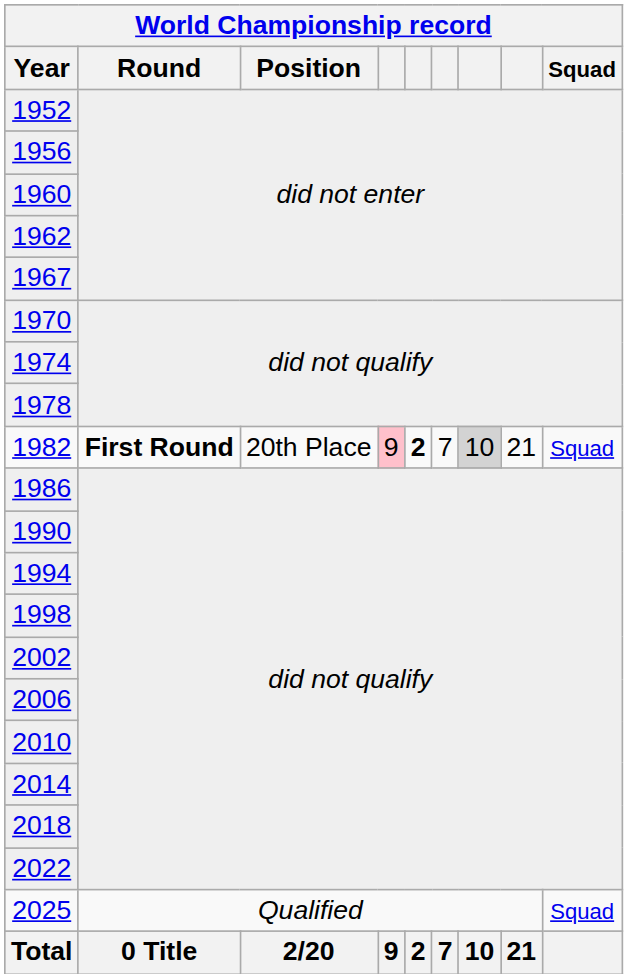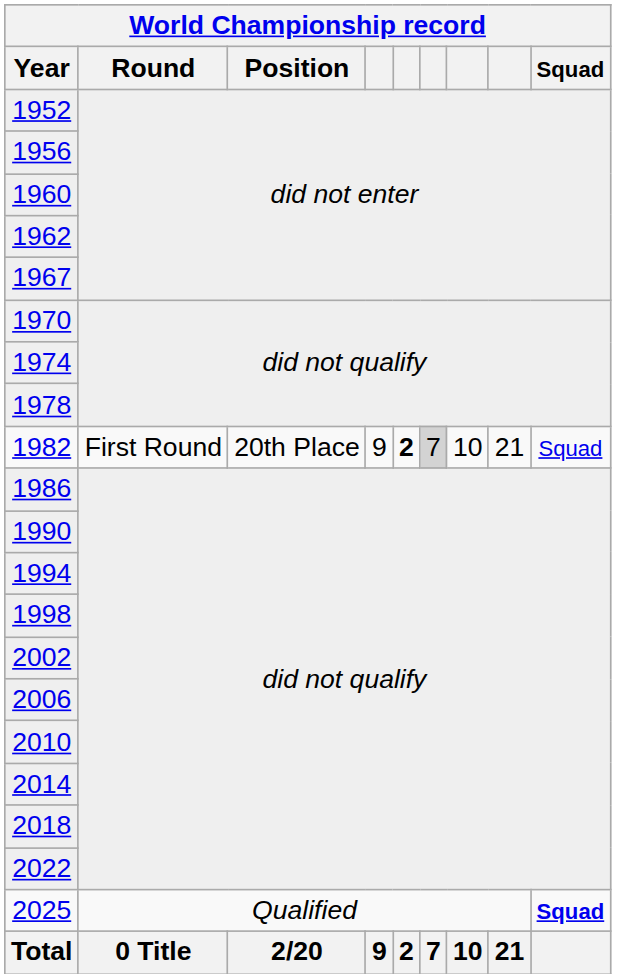1982 | World Championship record / Round: bold -> normal
1982 | column 4: pink background -> no background
1982 | column 6: no background -> lightgrey background
1982 | column 7: lightgrey background -> no background
2025 | World Championship record / Squad: normal -> bold
